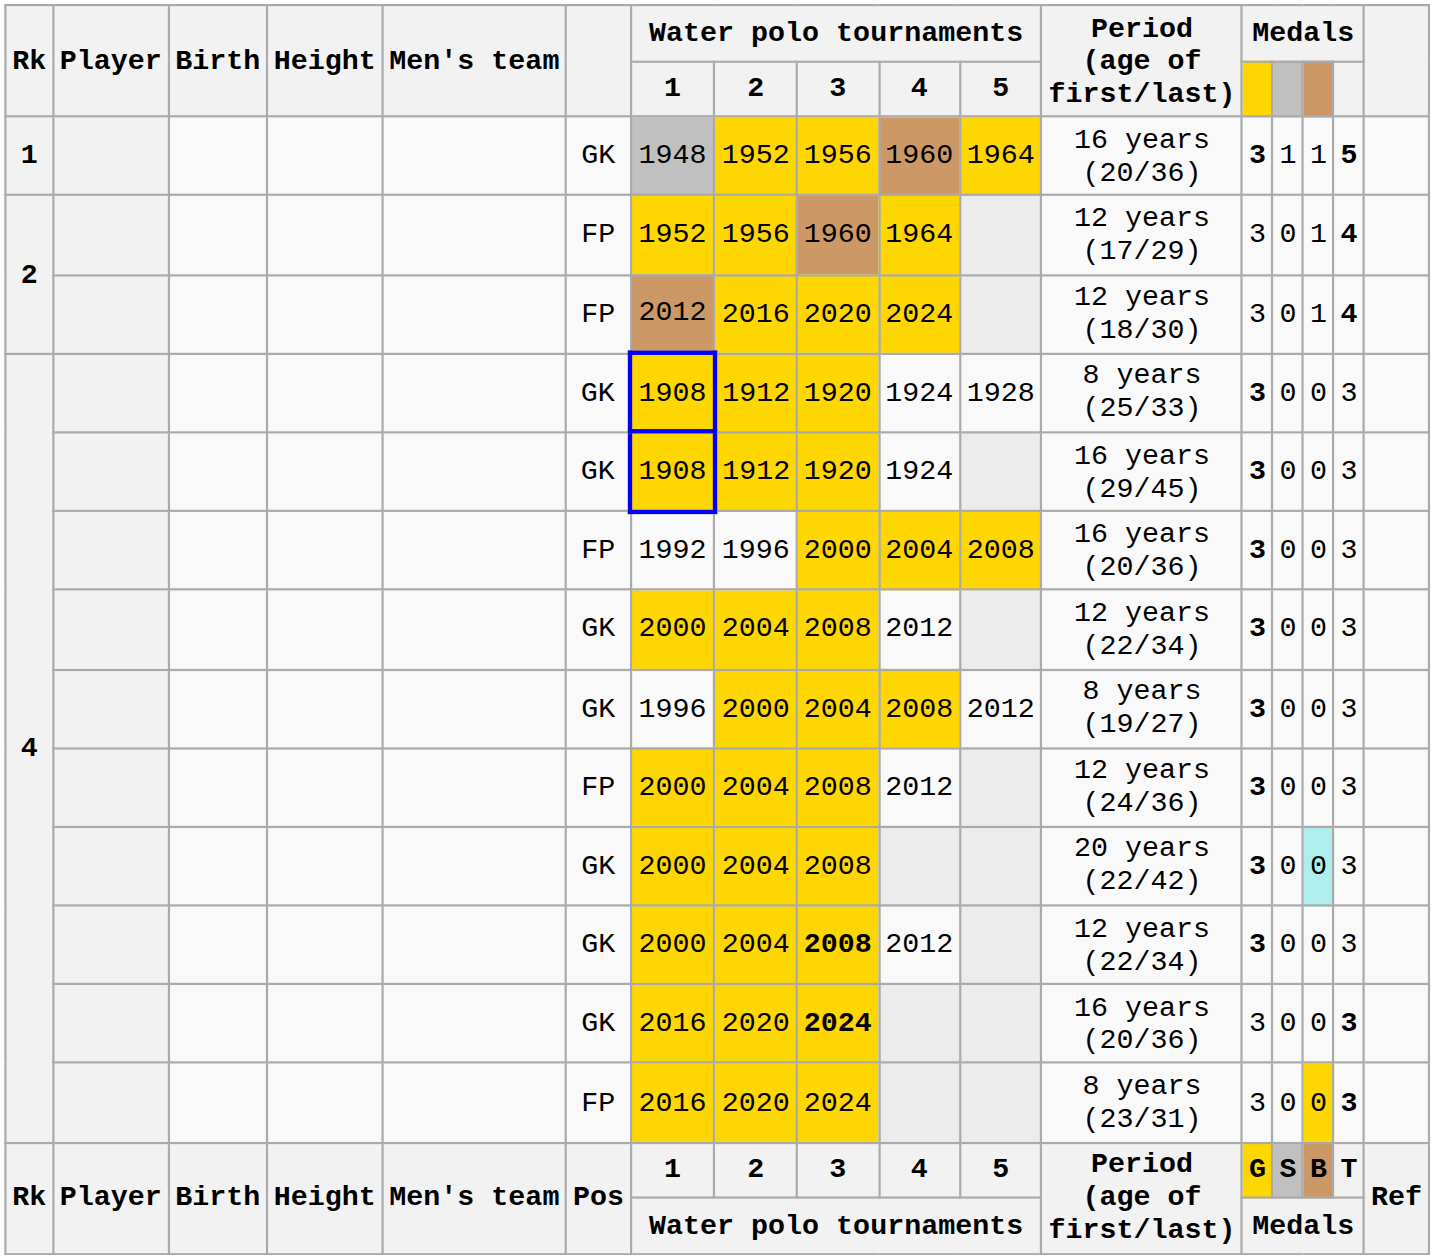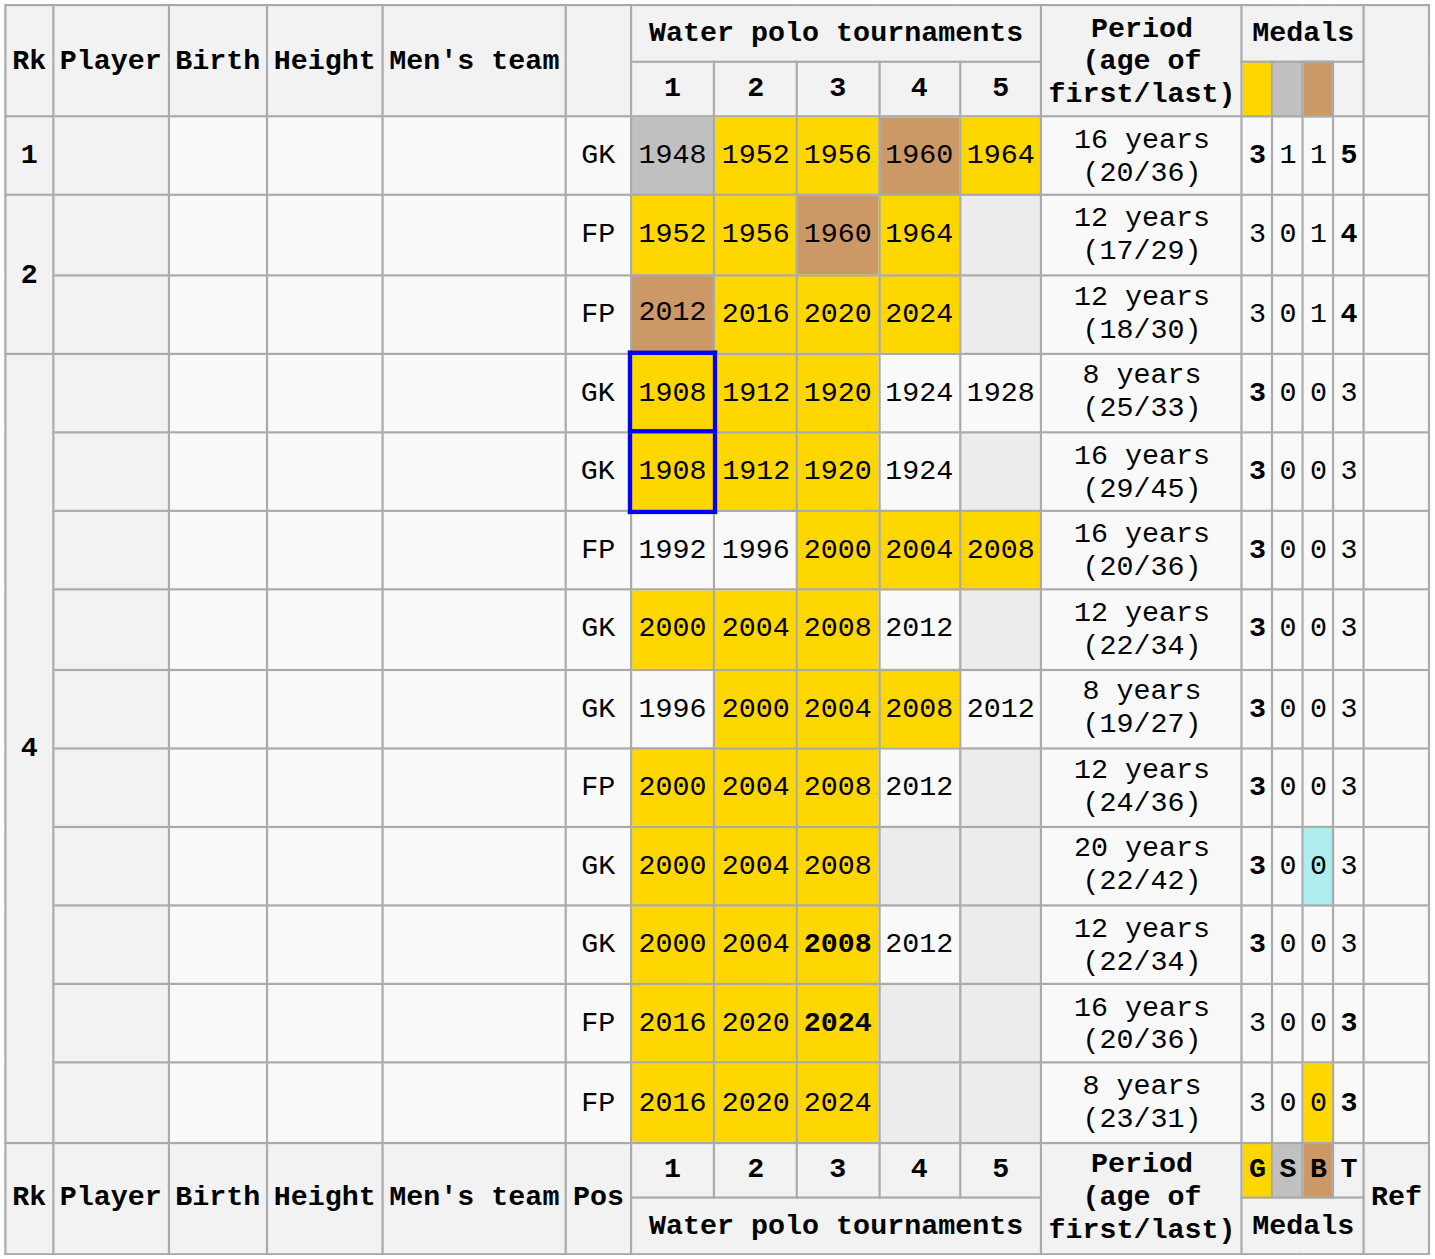row 14 | column 6: GK -> FP
